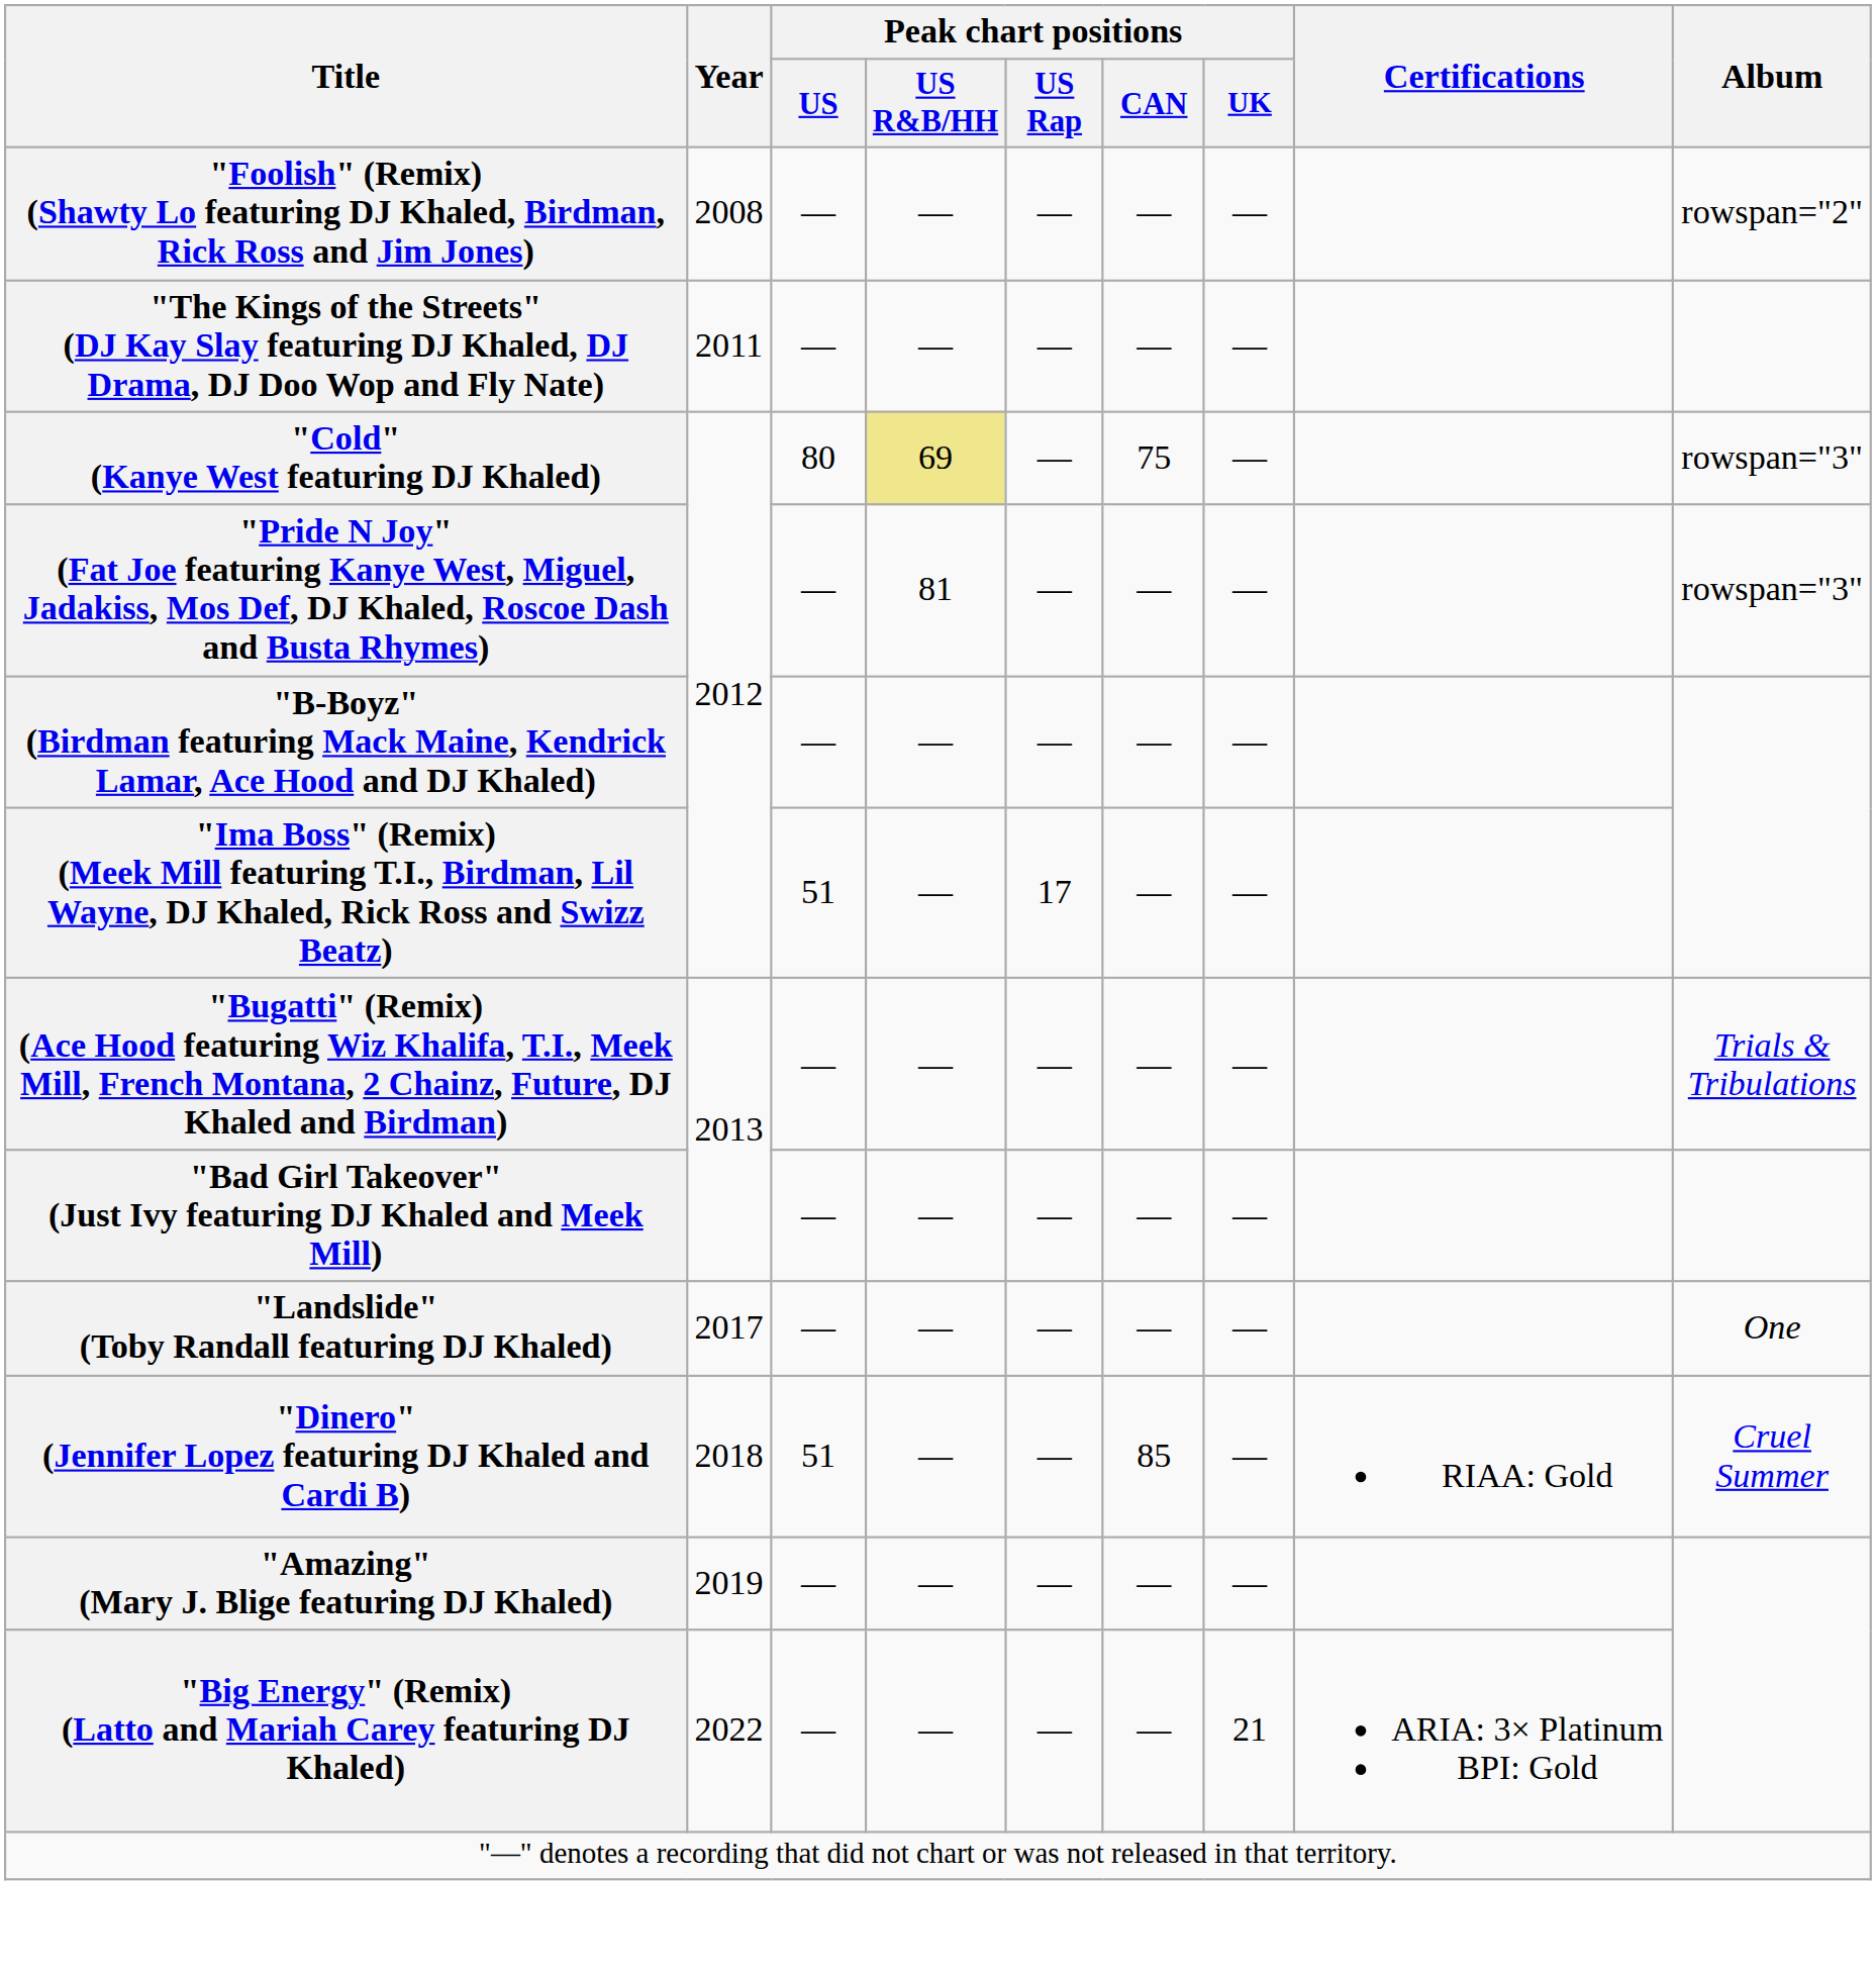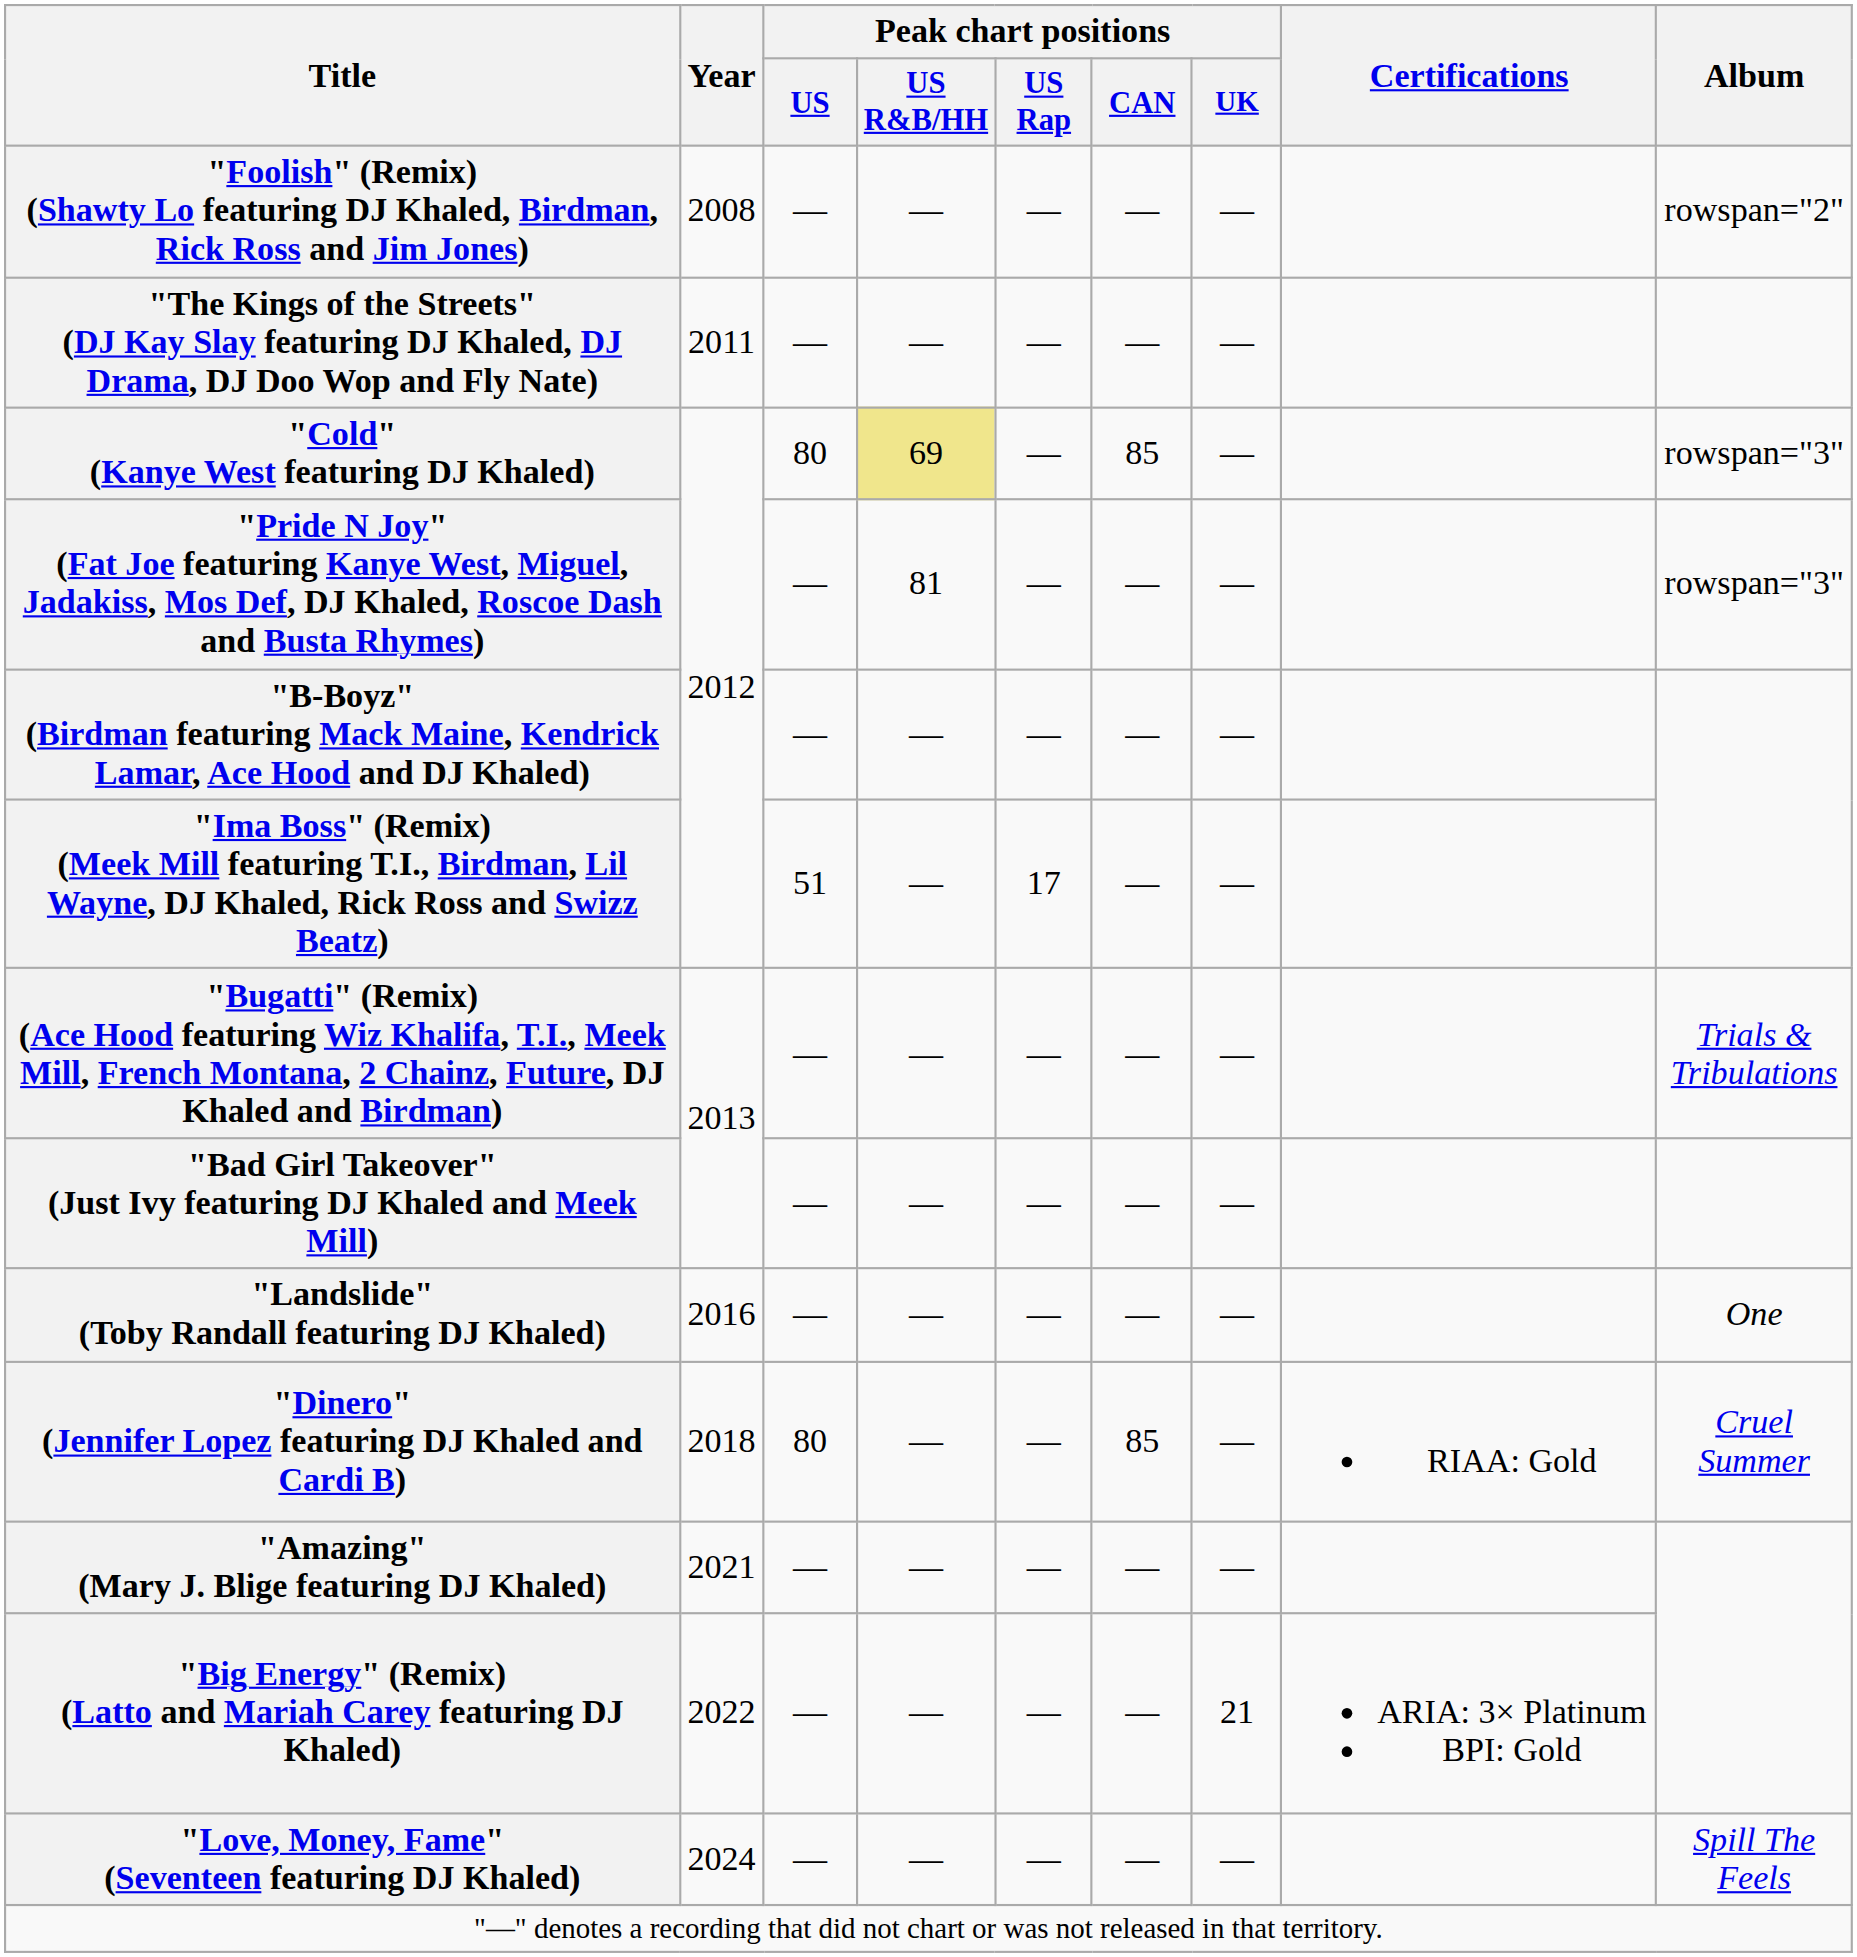"Cold" (Kanye West featuring DJ Khaled) | Peak chart positions / CAN: 75 -> 85
"Landslide" (Toby Randall featuring DJ Khaled) | Year: 2017 -> 2016
"Dinero" (Jennifer Lopez featuring DJ Khaled and Cardi B) | Peak chart positions / US: 51 -> 80
"Amazing" (Mary J. Blige featuring DJ Khaled) | Year: 2019 -> 2021
+ row: "Love, Money, Fame" (Seventeen featuring DJ Khaled) | 2024 | — | — | — | — | — | Spill The Feels
